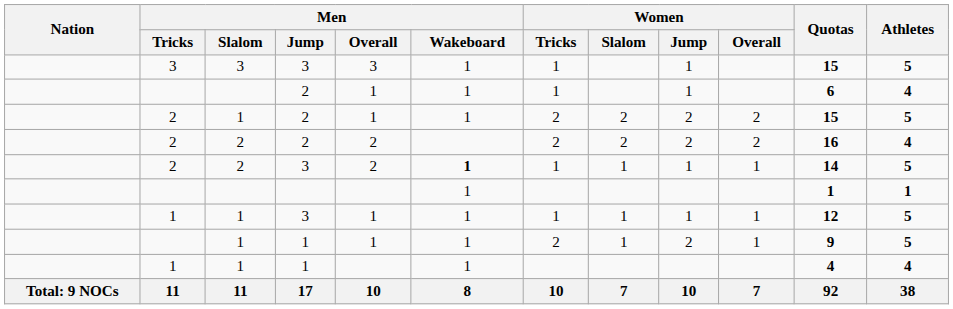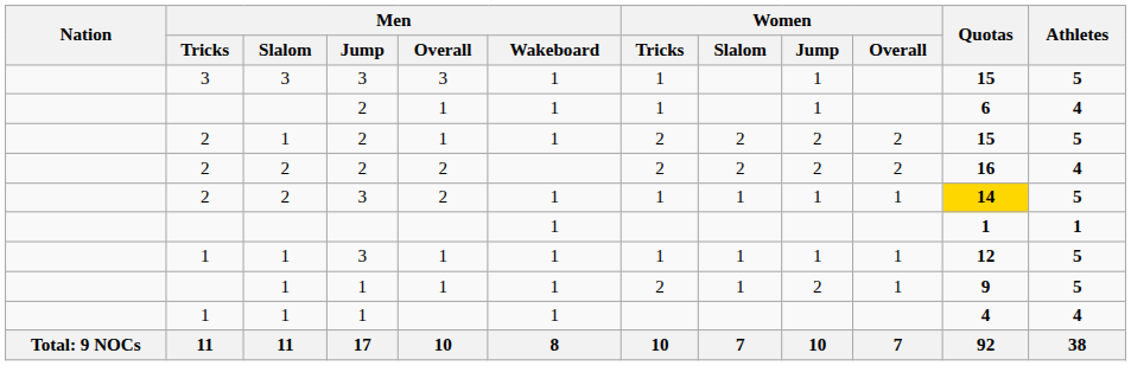2 / 3 | Men / Wakeboard: bold -> normal
2 / 3 | Quotas: no background -> gold background
